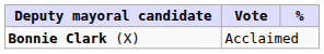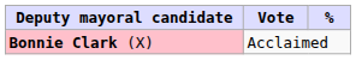Bonnie Clark (X) | Deputy mayoral candidate: no background -> pink background
